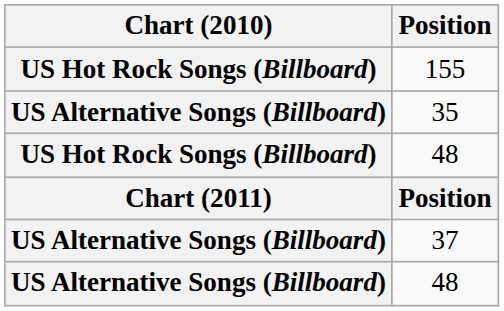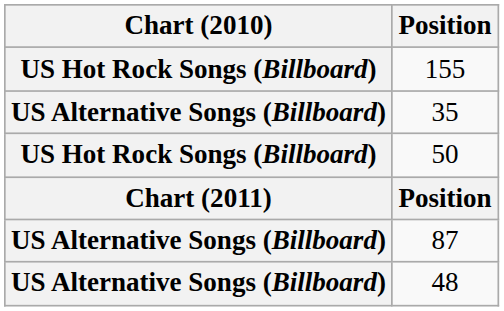row 4 | Position: 48 -> 50
row 6 | Position: 37 -> 87
